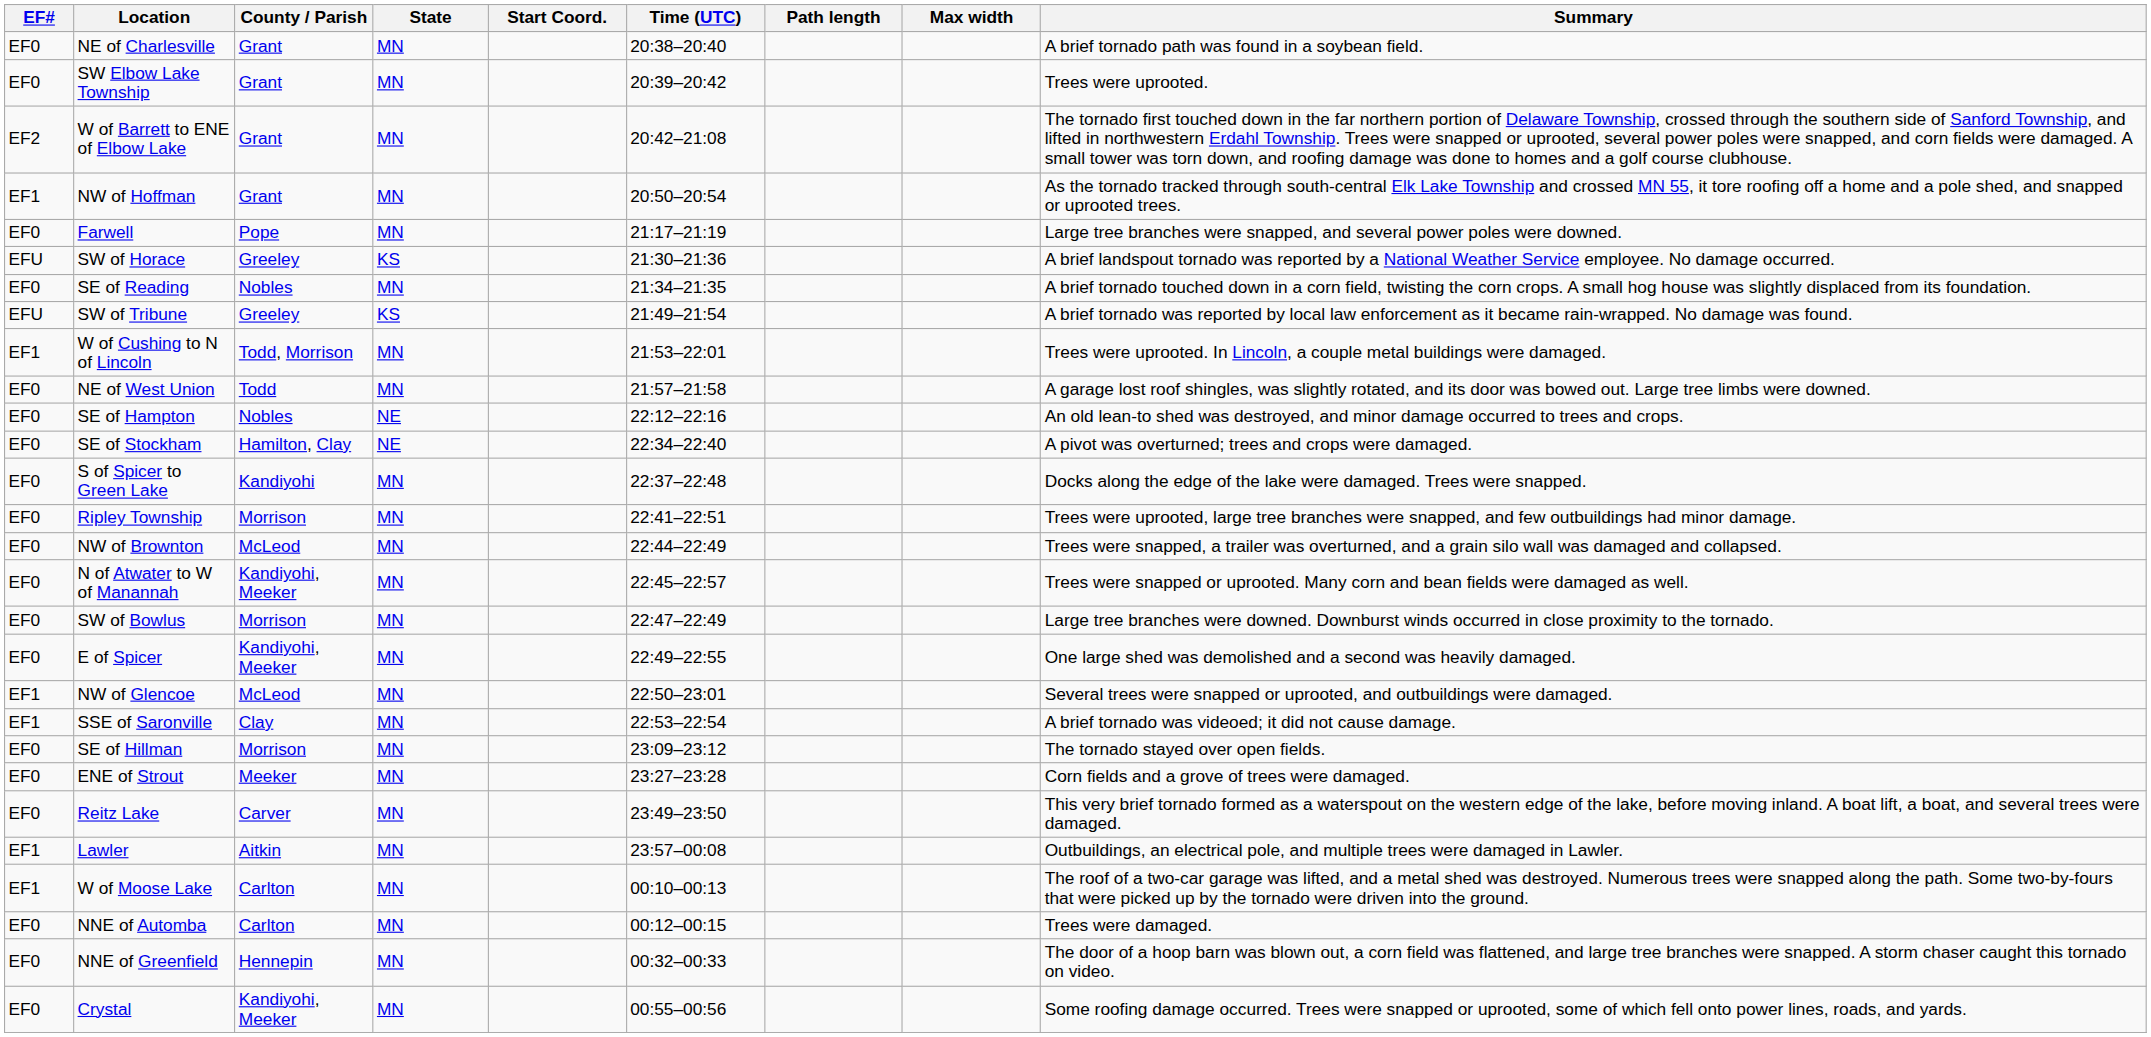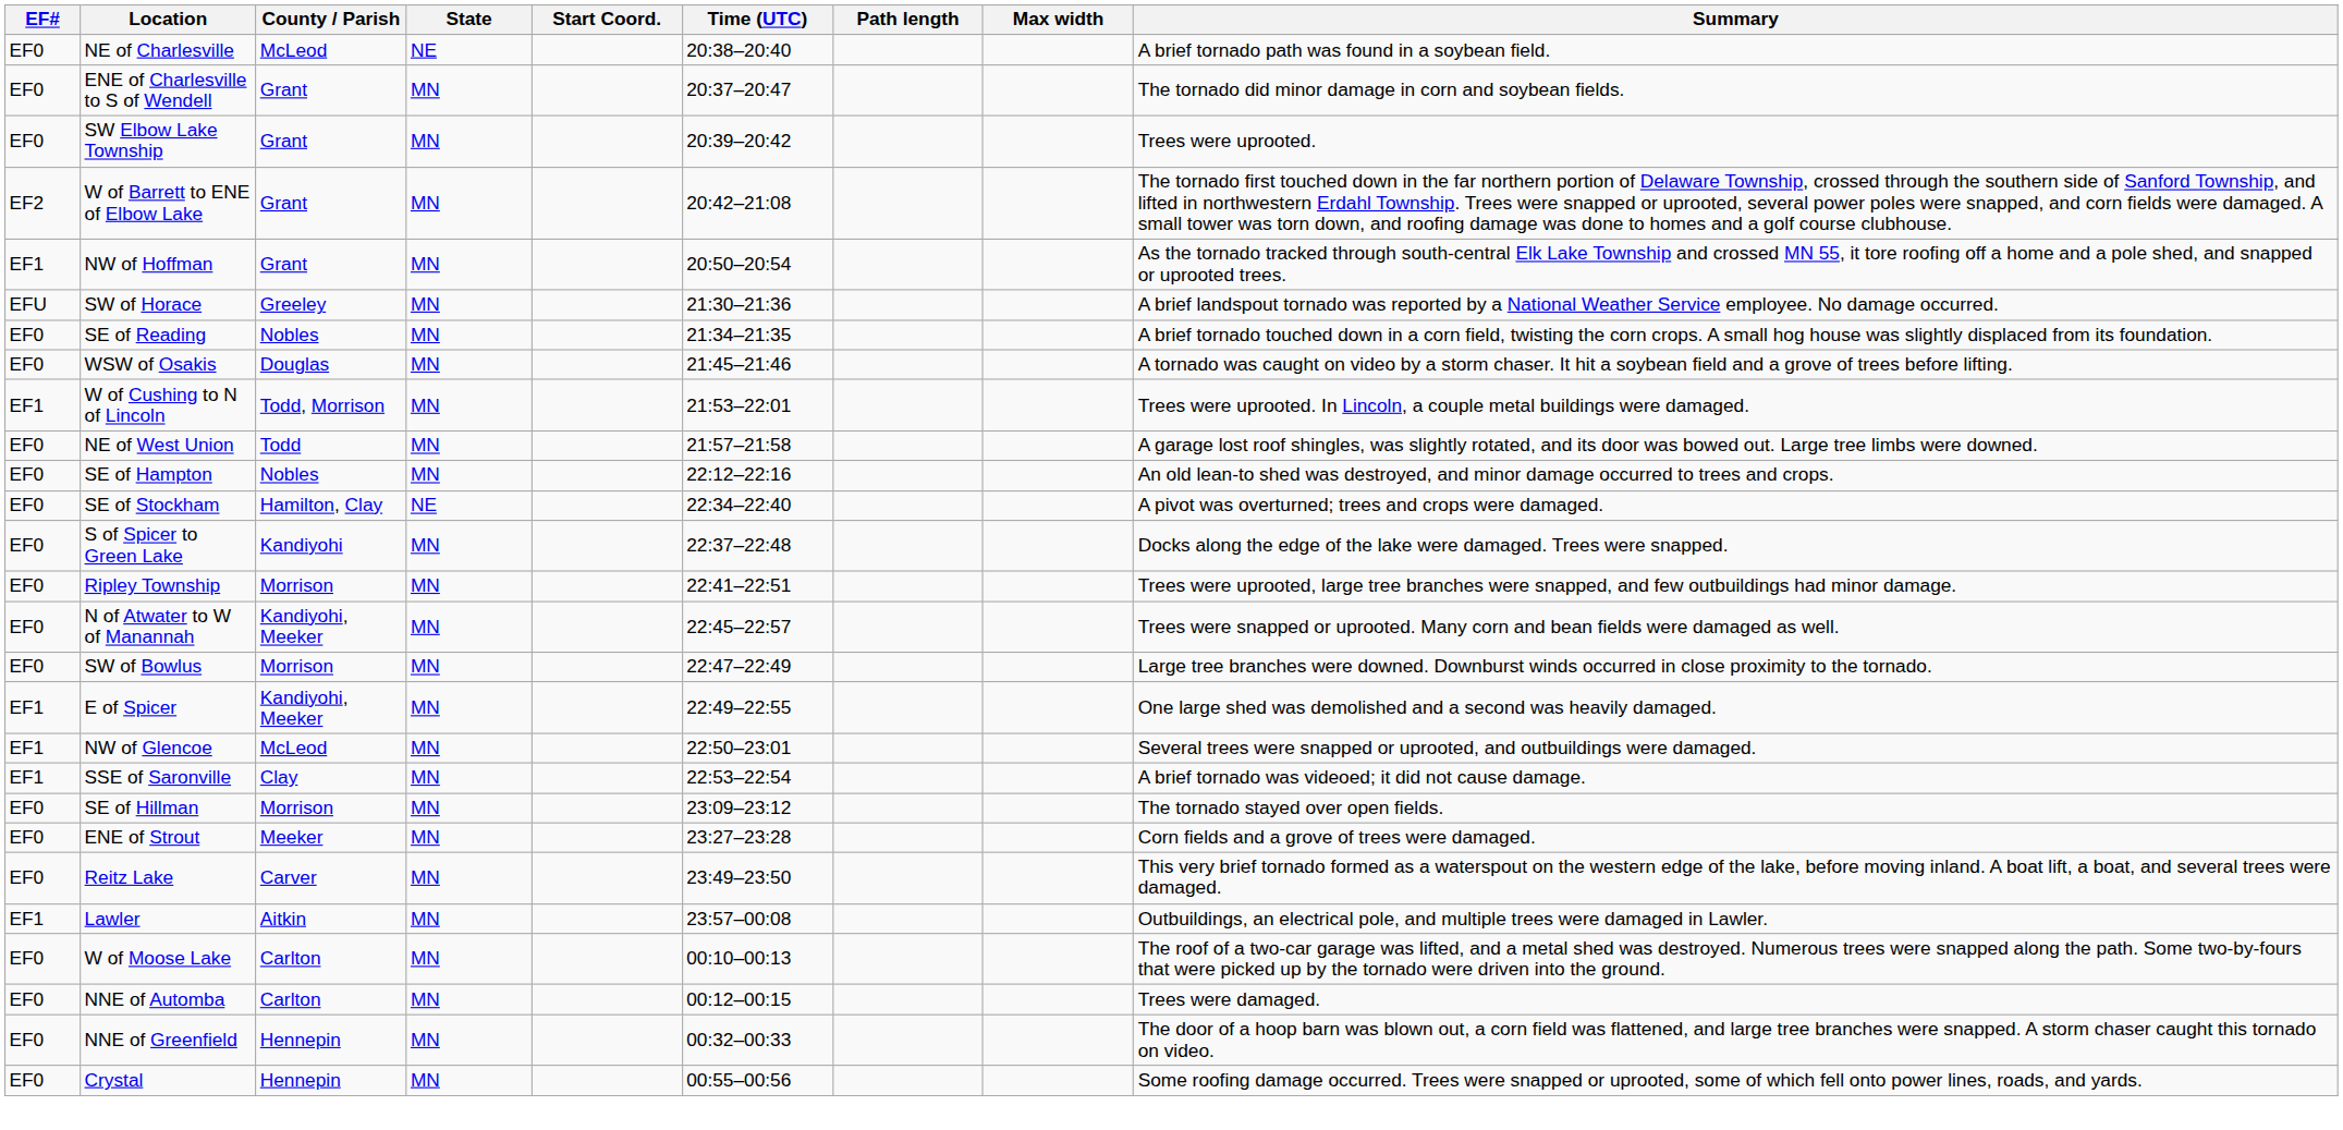NE of Charlesville | County / Parish: Grant -> McLeod
NE of Charlesville | State: MN -> NE
+ row: EF0 | ENE of Charlesville to S of Wendell | Grant | MN | 20:37–20:47 | The tornado did minor damage in corn and soybean fields.
- row: EF0 | Farwell | Pope | MN | 21:17–21:19 | Large tree branches were snapped, and several power poles were downed.
SW of Horace | State: KS -> MN
+ row: EF0 | WSW of Osakis | Douglas | MN | 21:45–21:46 | A tornado was caught on video by a storm chaser. It hit a soybean field and a grove of trees before lifting.
- row: EFU | SW of Tribune | Greeley | KS | 21:49–21:54 | A brief tornado was reported by local law enforcement as it became rain-wrapped. No damage was found.
SE of Hampton | State: NE -> MN
- row: EF0 | NW of Brownton | McLeod | MN | 22:44–22:49 | Trees were snapped, a trailer was overturned, and a grain silo wall was damaged and collapsed.
E of Spicer | EF#: EF0 -> EF1
W of Moose Lake | EF#: EF1 -> EF0
Crystal | County / Parish: Kandiyohi, Meeker -> Hennepin
